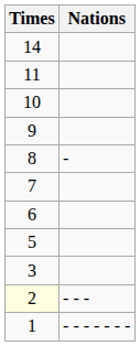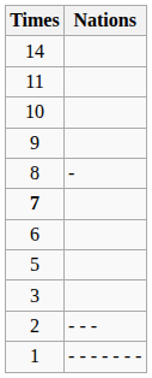7 | Times: normal -> bold
2 | Times: lightyellow background -> no background
